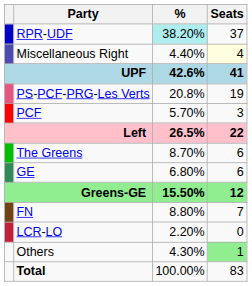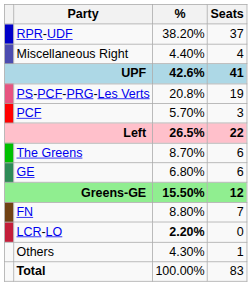RPR-UDF | %: paleturquoise background -> no background
Miscellaneous Right | Seats: lightyellow background -> no background
LCR-LO | %: normal -> bold
Others | Seats: lightgreen background -> no background
